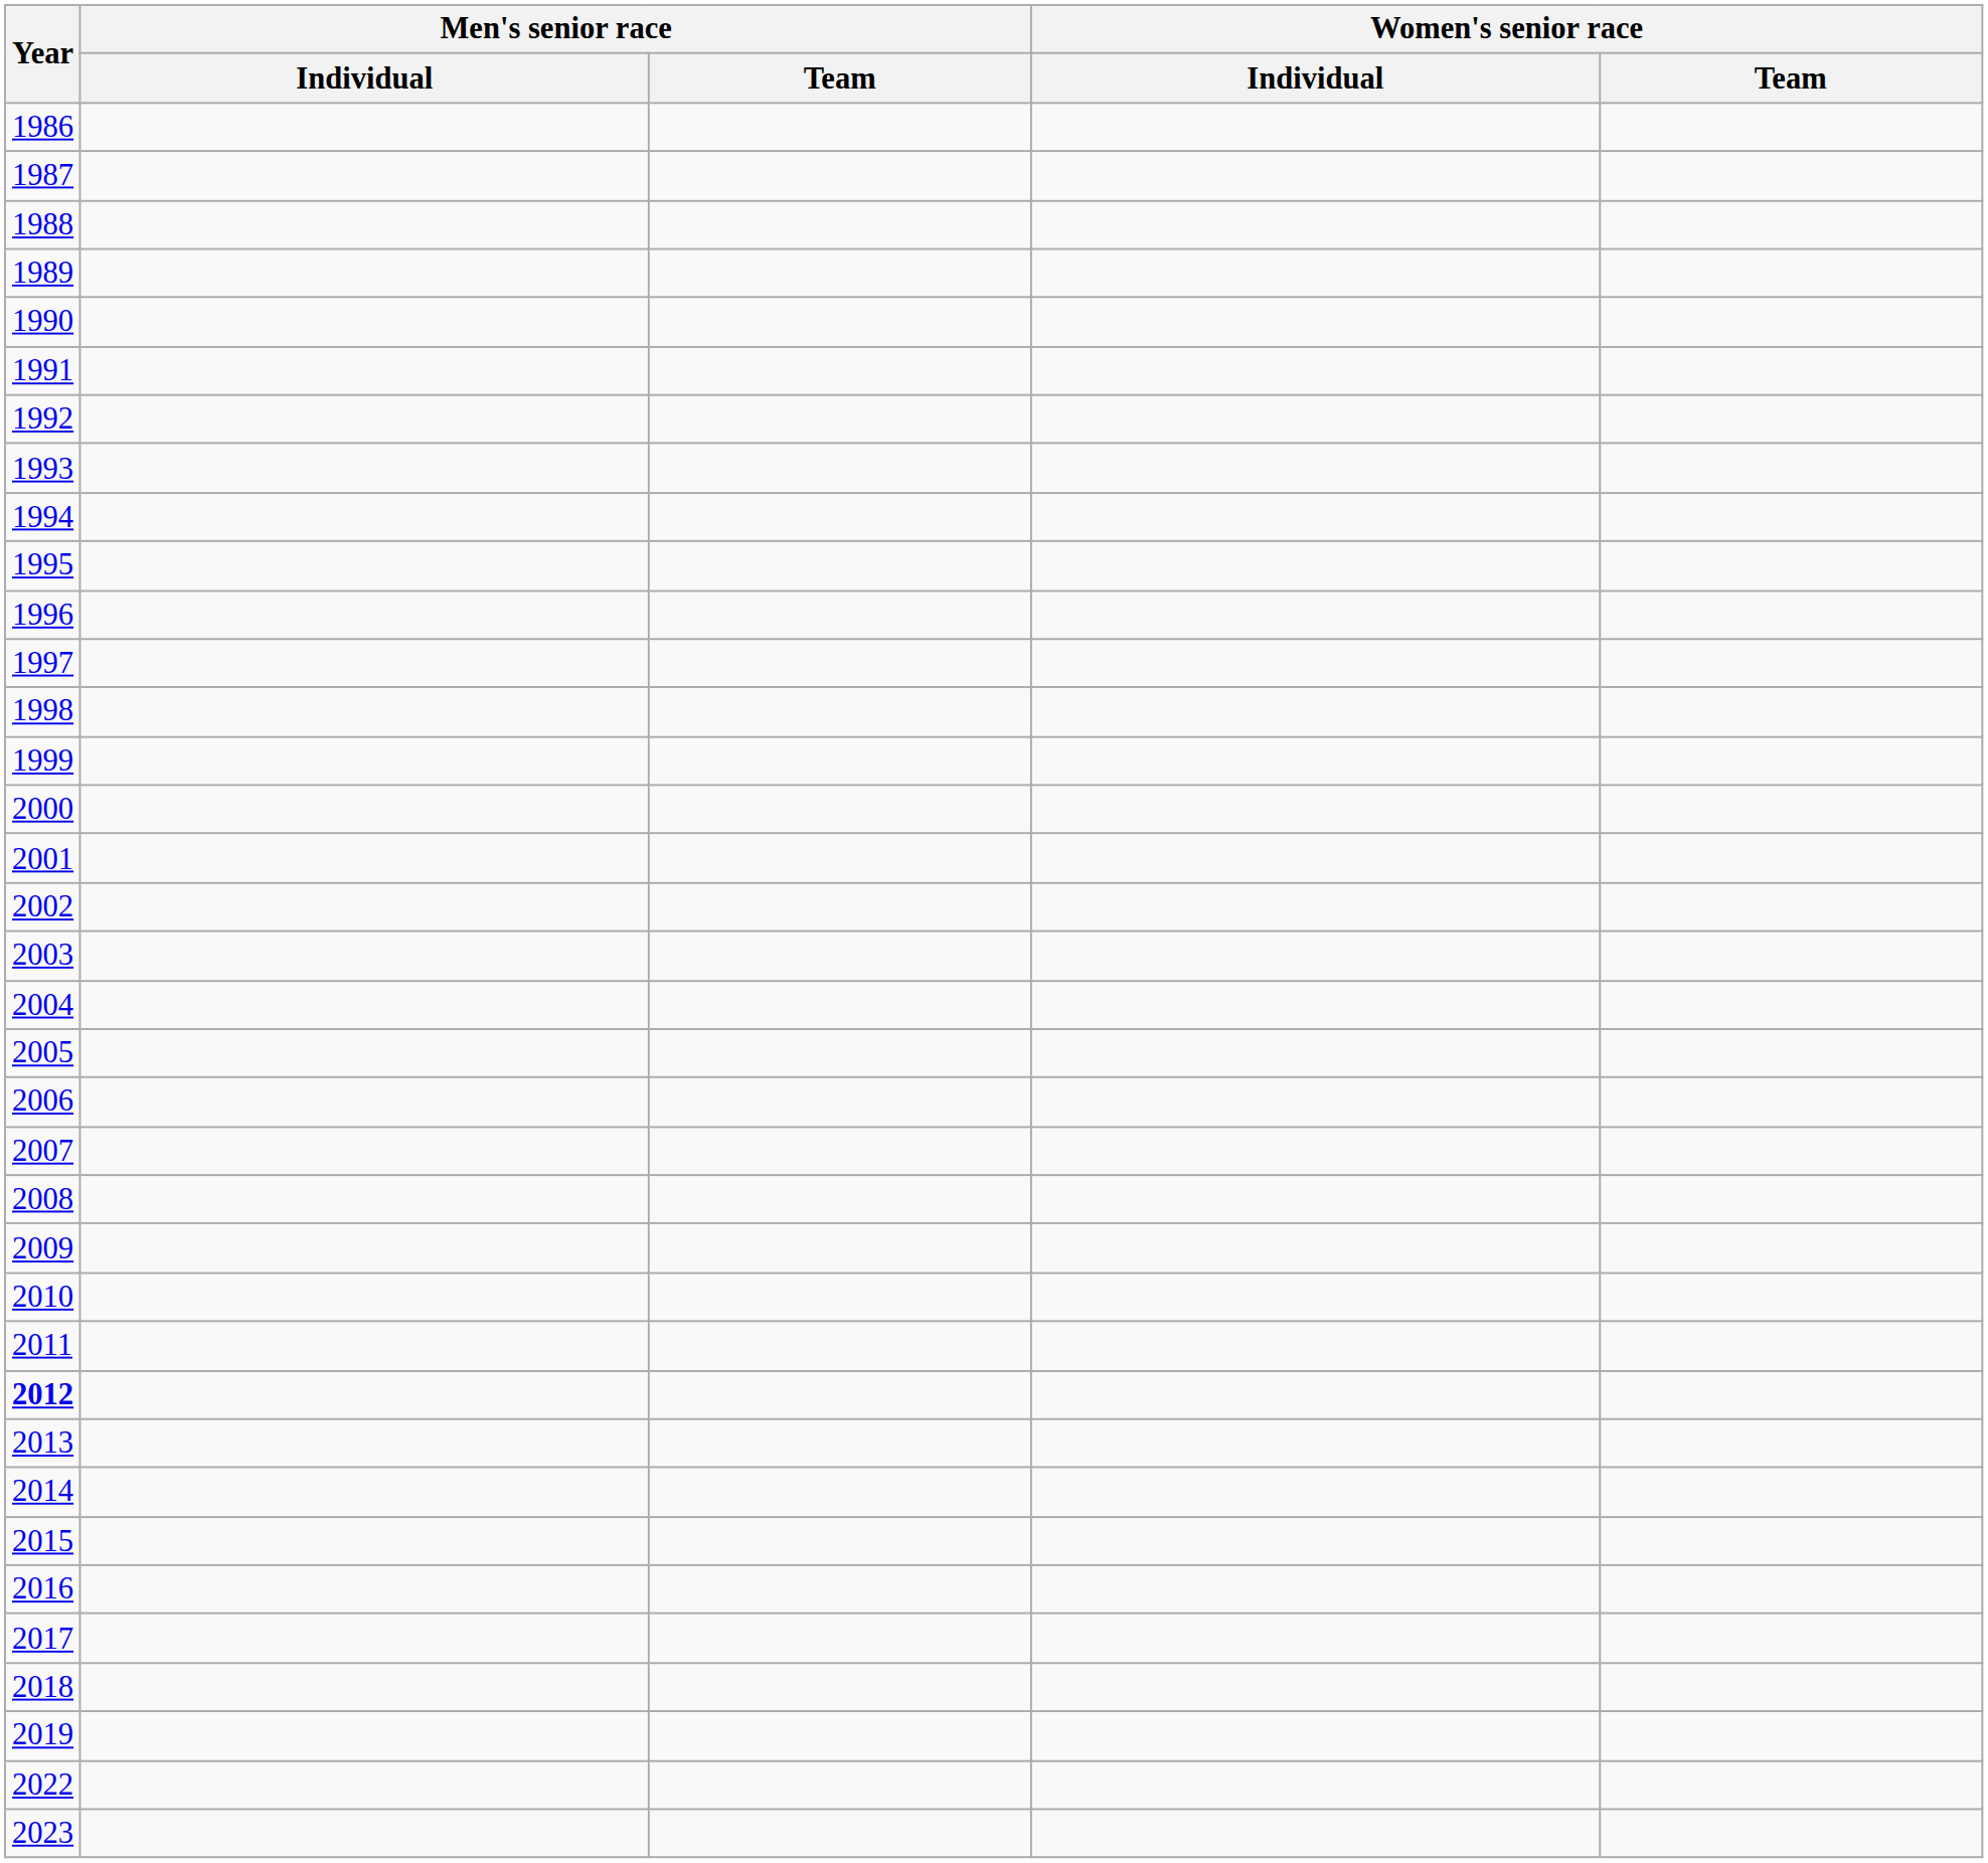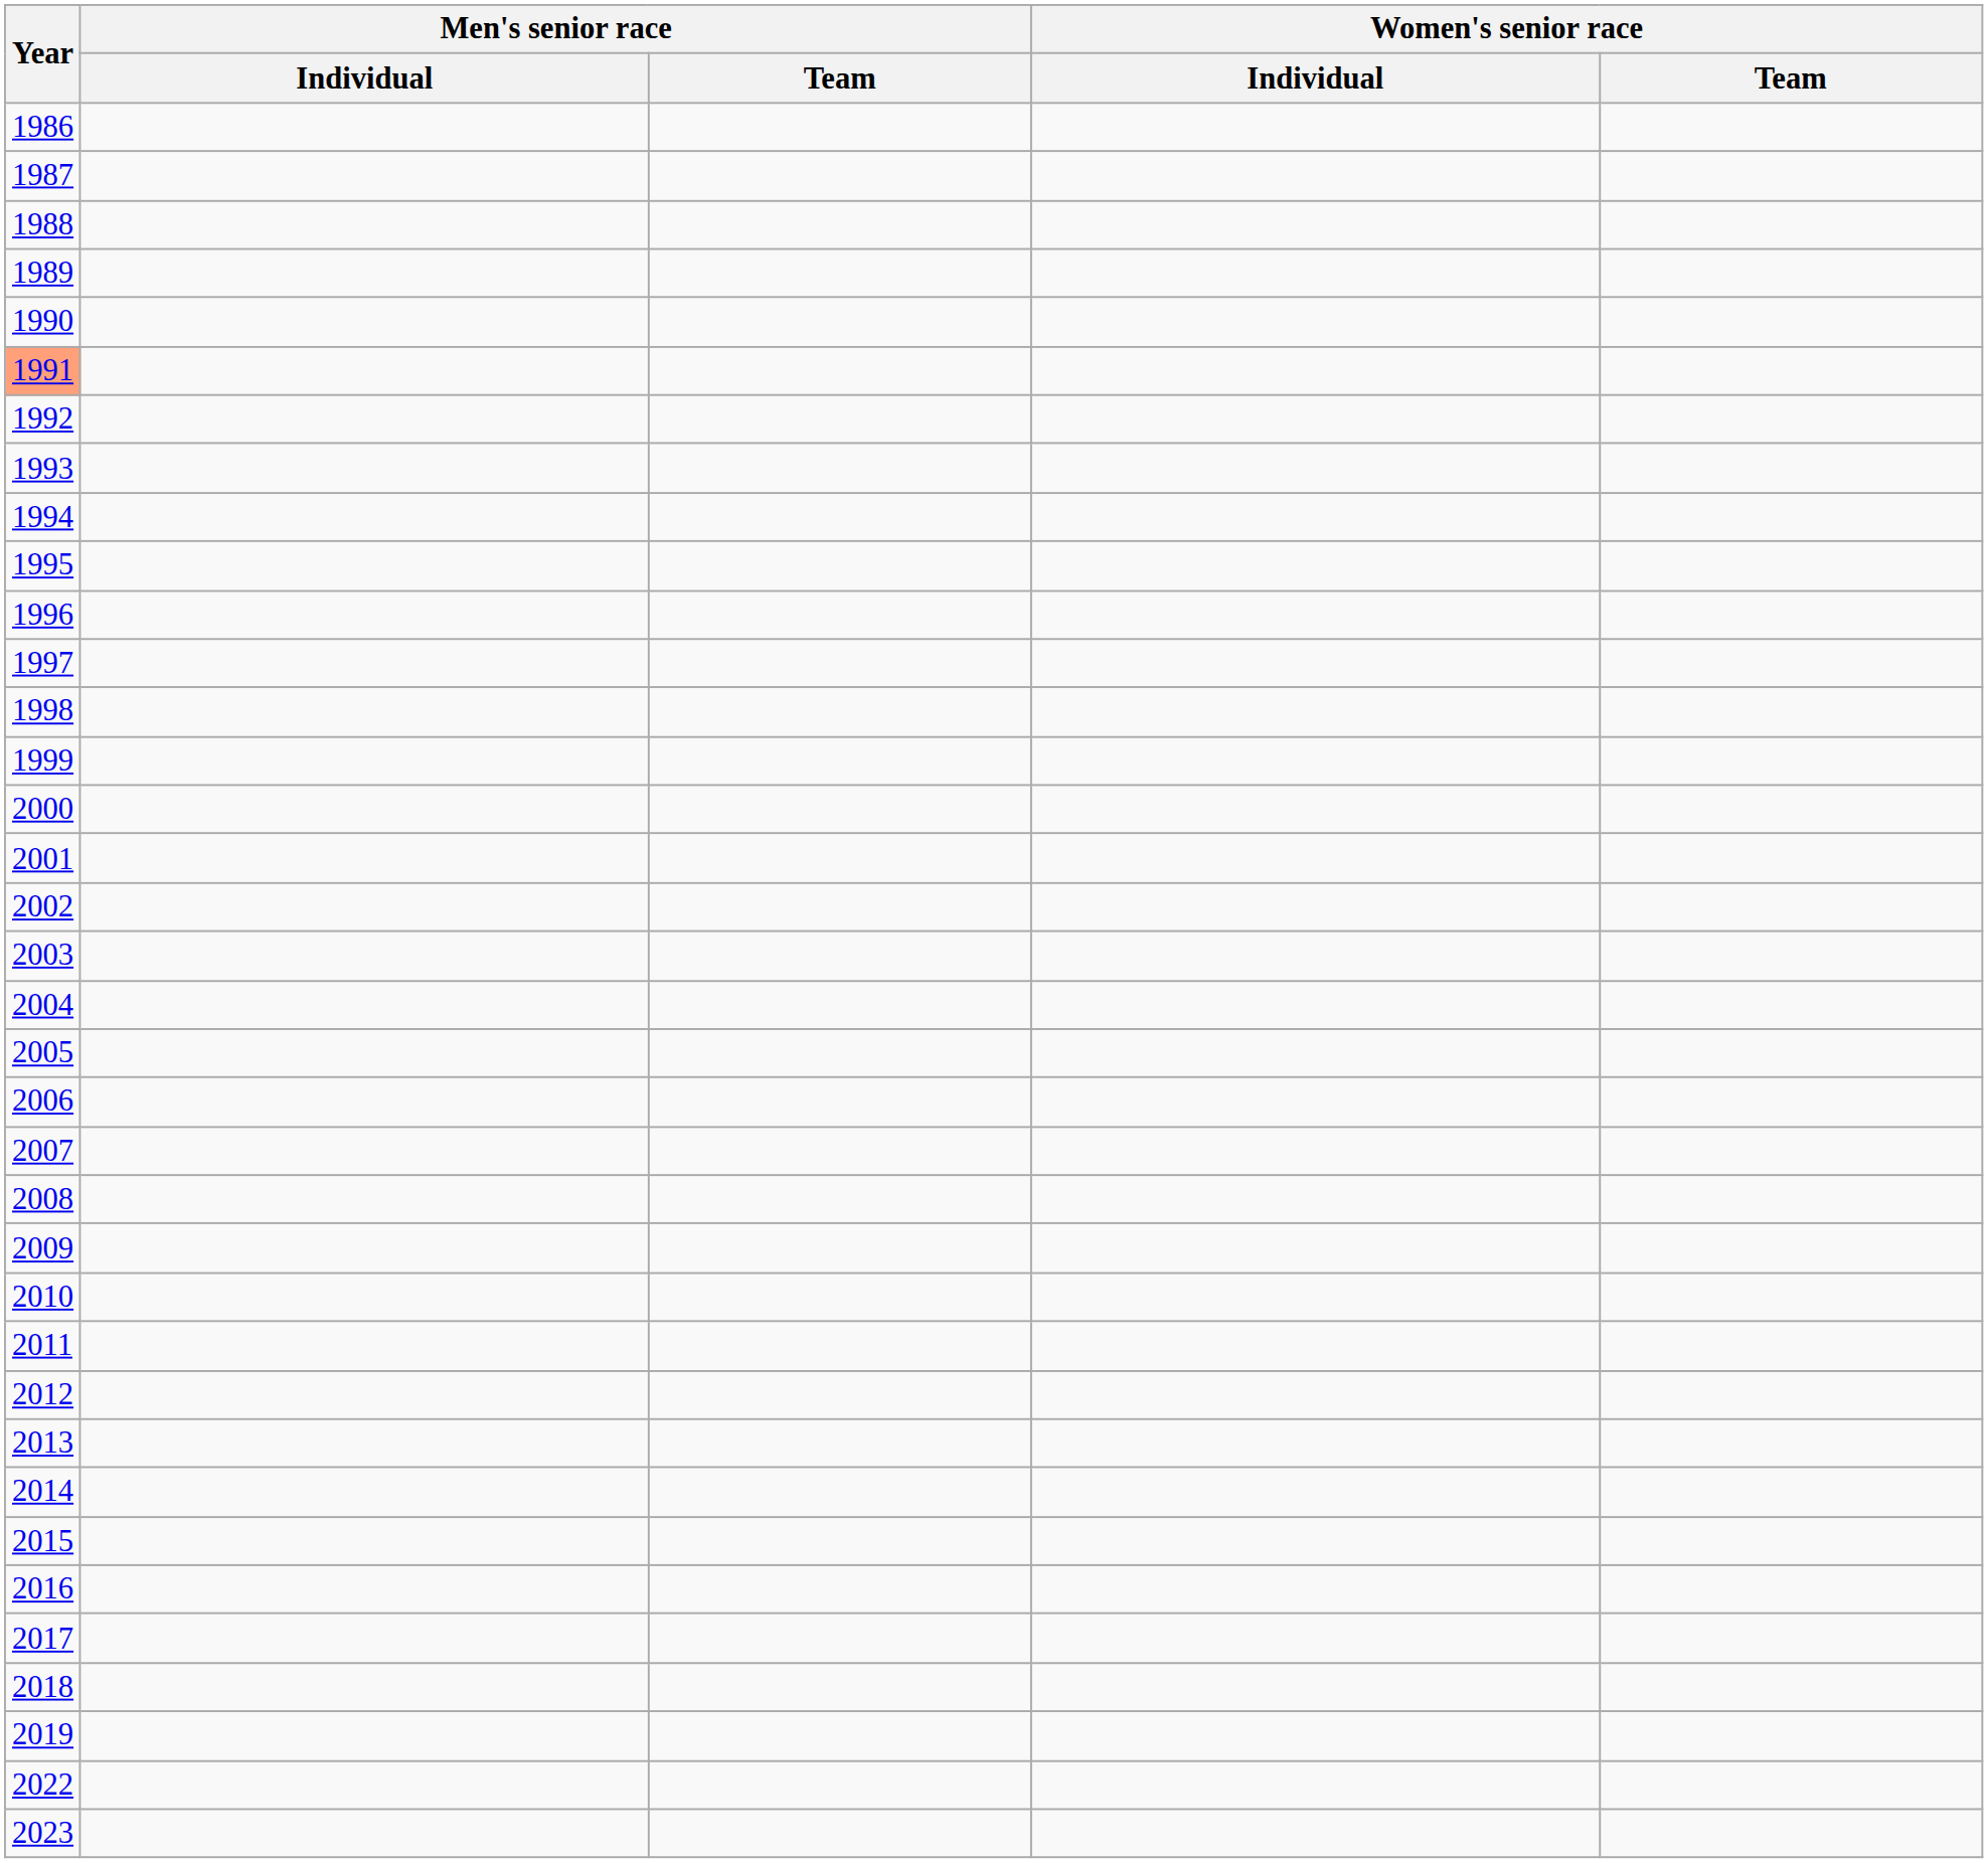1991 | Year: no background -> lightsalmon background
2012 | Year: bold -> normal
